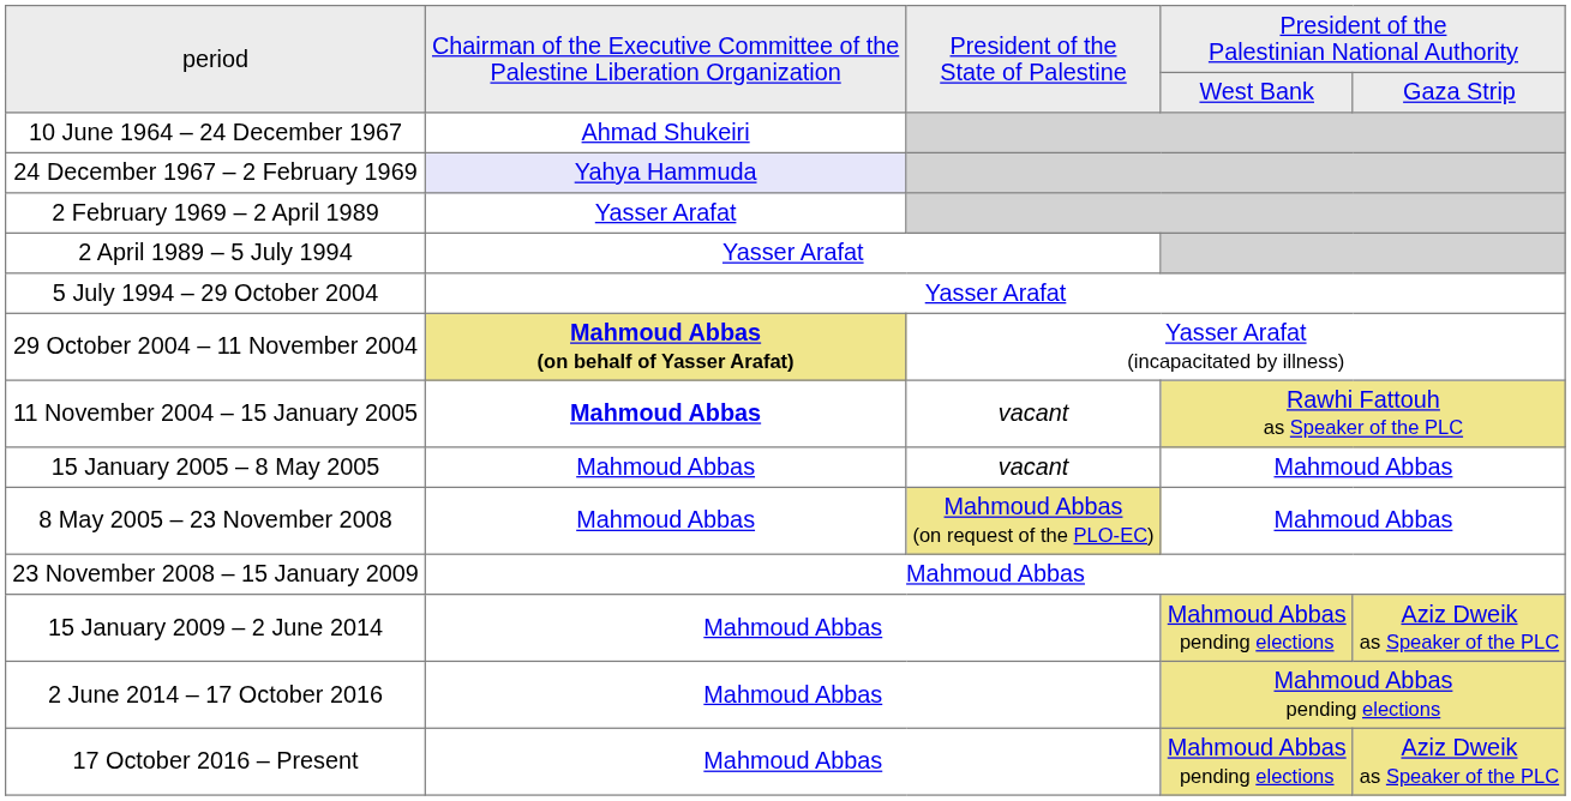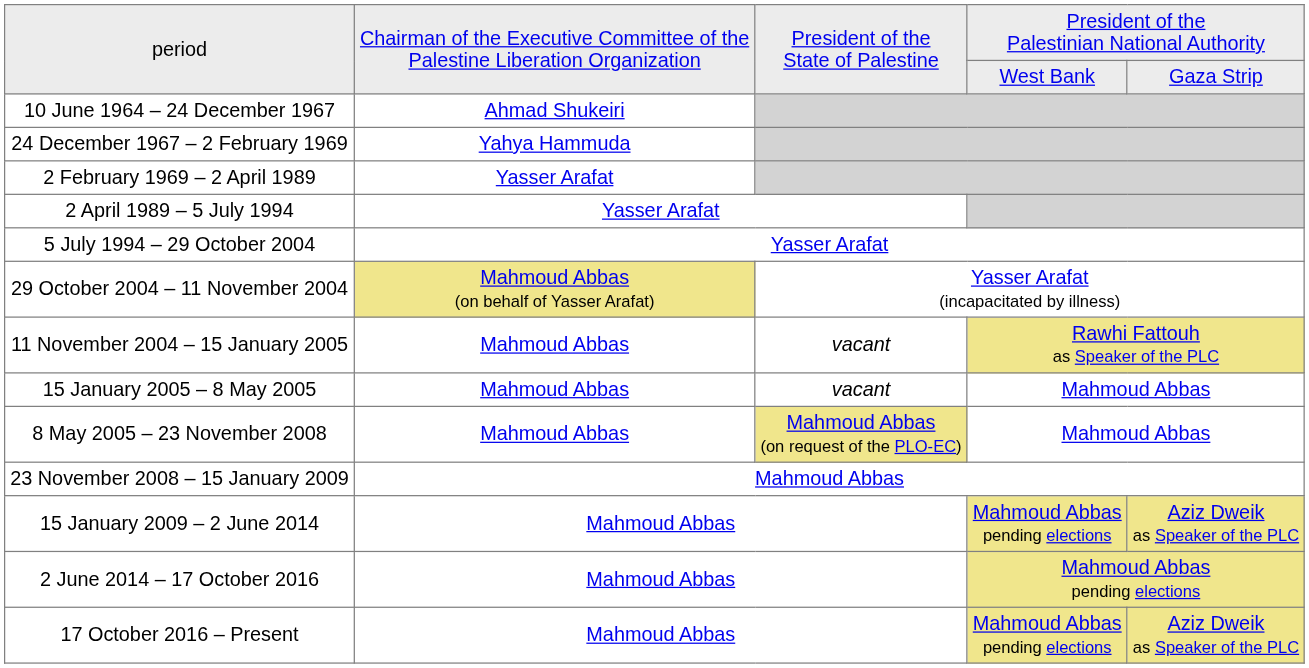24 December 1967 – 2 February 1969 | column 2: lavender background -> no background
29 October 2004 – 11 November 2004 | column 2: bold -> normal
11 November 2004 – 15 January 2005 | column 2: bold -> normal
